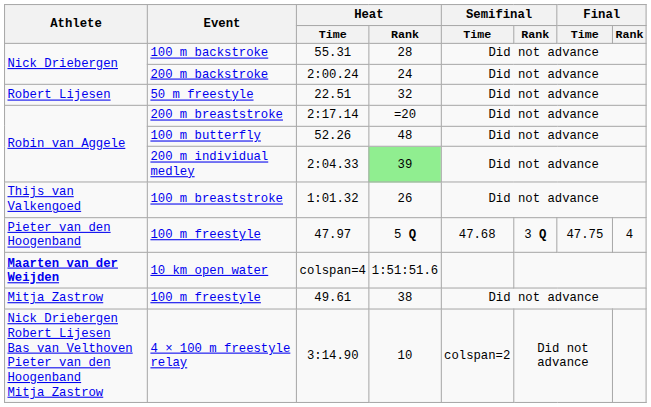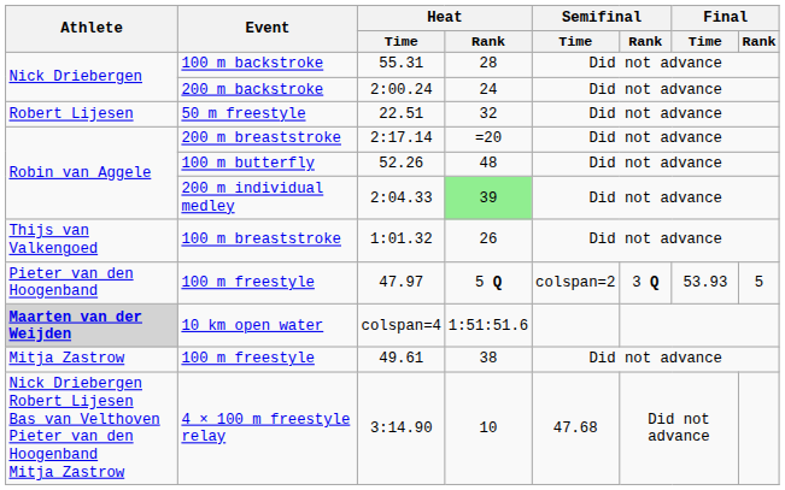100 m freestyle / 47.97 | Semifinal / Time: 47.68 -> colspan=2
100 m freestyle / 47.97 | Final / Time: 47.75 -> 53.93
100 m freestyle / 47.97 | Final / Rank: 4 -> 5
10 km open water | Athlete: no background -> lightgrey background
4 × 100 m freestyle relay | Semifinal / Time: colspan=2 -> 47.68
